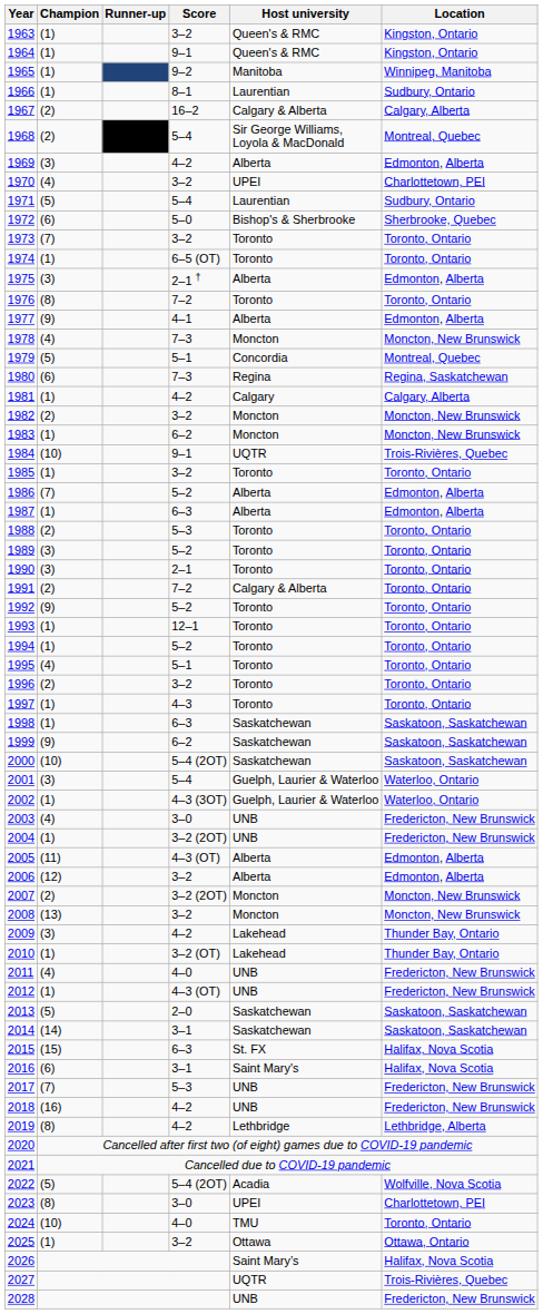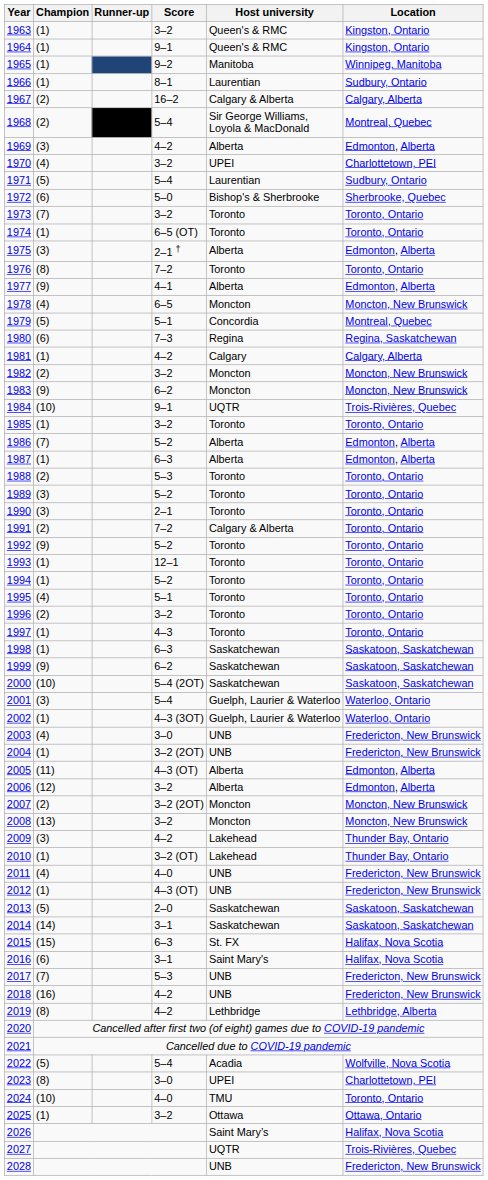1978 | Score: 7–3 -> 6–5
1983 | Champion: (1) -> (9)
2022 | Score: 5–4 (2OT) -> 5–4
